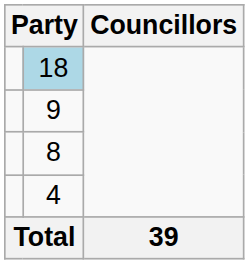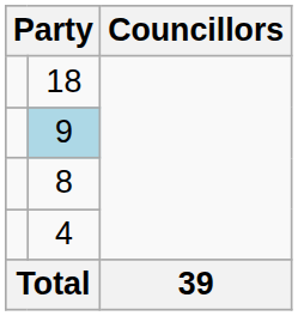18 | column 2: lightblue background -> no background
9 | column 2: no background -> lightblue background
